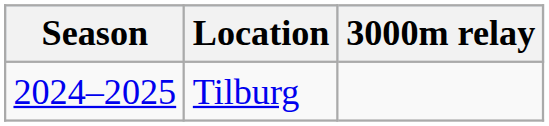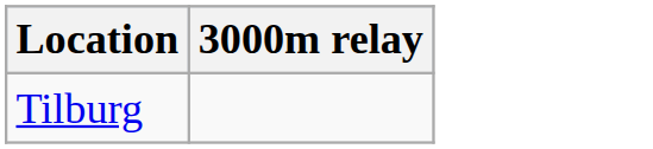- column: Season | 2024–2025
